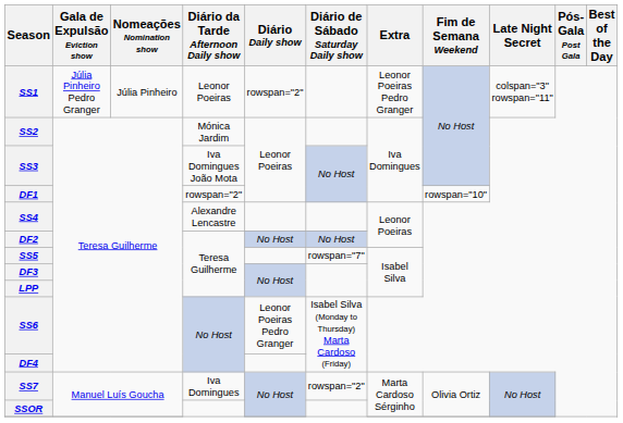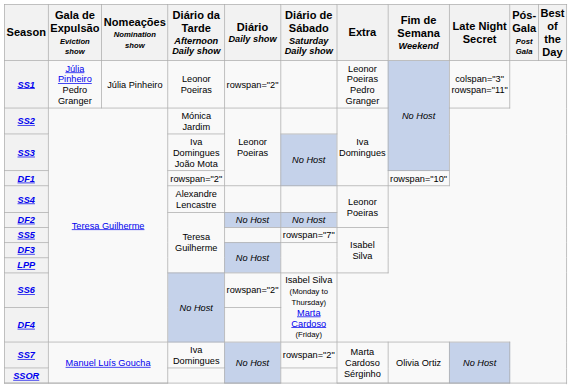SS6 | Diário Daily show: Leonor Poeiras Pedro Granger -> rowspan="2"
